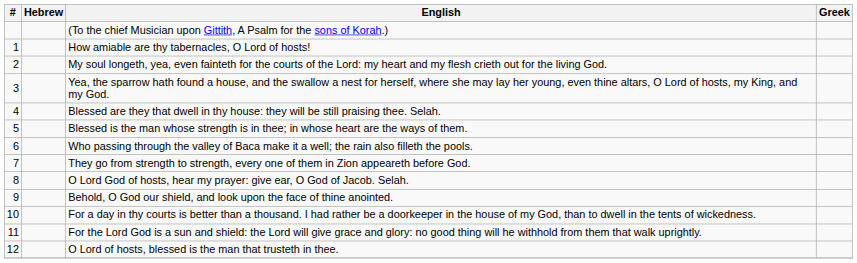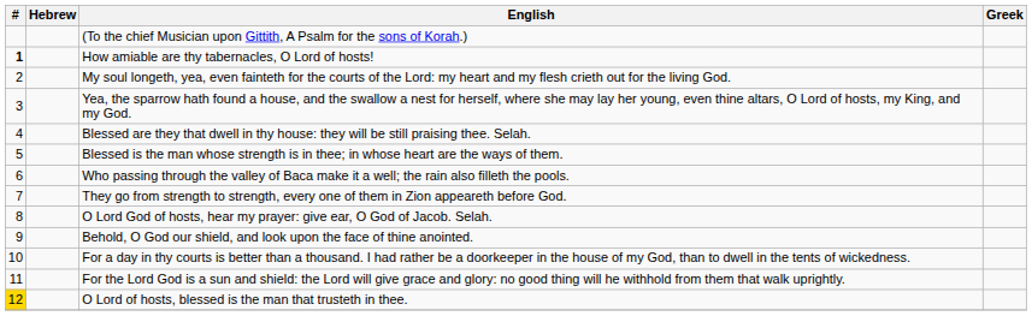How amiable are thy tabernacles, O Lord of hosts! | #: normal -> bold
O Lord of hosts, blessed is the man that trusteth in thee. | #: no background -> gold background
